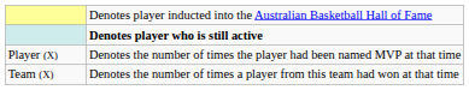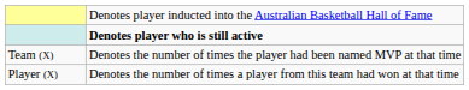row 3 | column 1: Player (X) -> Team (X)
row 4 | column 1: Team (X) -> Player (X)
